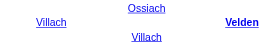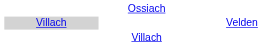row 2 | column 1: no background -> lightgrey background
row 2 | column 3: bold -> normal
